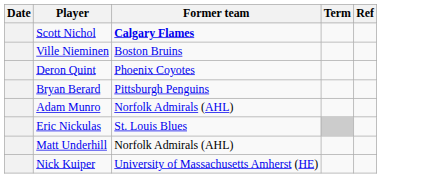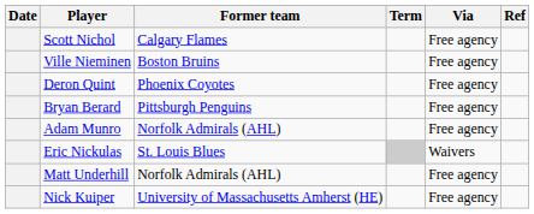+ column: Via | Free agency | Free agency | Free agency | Free agency | Free agency | Waivers | Free agency | Free agency
Scott Nichol | Former team: bold -> normal
